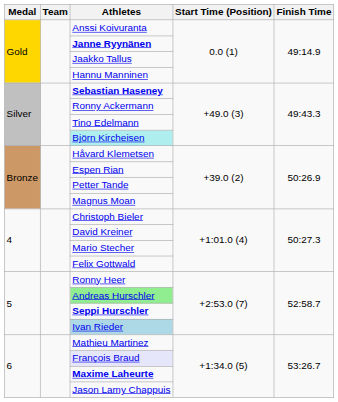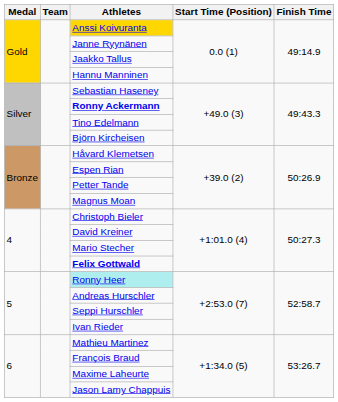Anssi Koivuranta | Athletes: no background -> gold background
Janne Ryynänen | Athletes: bold -> normal
Sebastian Haseney | Athletes: bold -> normal
Ronny Ackermann | Athletes: normal -> bold
Björn Kircheisen | Athletes: paleturquoise background -> no background
Felix Gottwald | Athletes: normal -> bold
Ronny Heer | Athletes: no background -> paleturquoise background
Andreas Hurschler | Athletes: lightgreen background -> no background
Seppi Hurschler | Athletes: bold -> normal
Ivan Rieder | Athletes: lightblue background -> no background
François Braud | Athletes: lavender background -> no background
Maxime Laheurte | Athletes: bold -> normal
